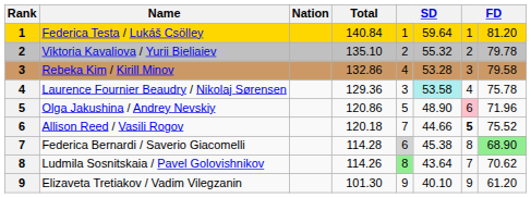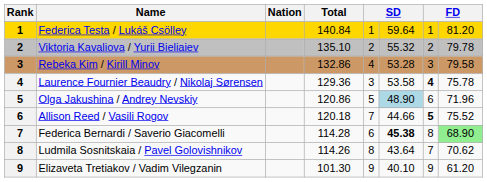Laurence Fournier Beaudry / Nikolaj Sørensen | column 6: paleturquoise background -> no background
Laurence Fournier Beaudry / Nikolaj Sørensen | column 7: normal -> bold
Olga Jakushina / Andrey Nevskiy | column 6: no background -> lightblue background
Olga Jakushina / Andrey Nevskiy | column 7: pink background -> no background
Federica Bernardi / Saverio Giacomelli | column 5: lightgrey background -> no background
Federica Bernardi / Saverio Giacomelli | column 6: normal -> bold
Ludmila Sosnitskaia / Pavel Golovishnikov | column 5: lightgreen background -> no background
